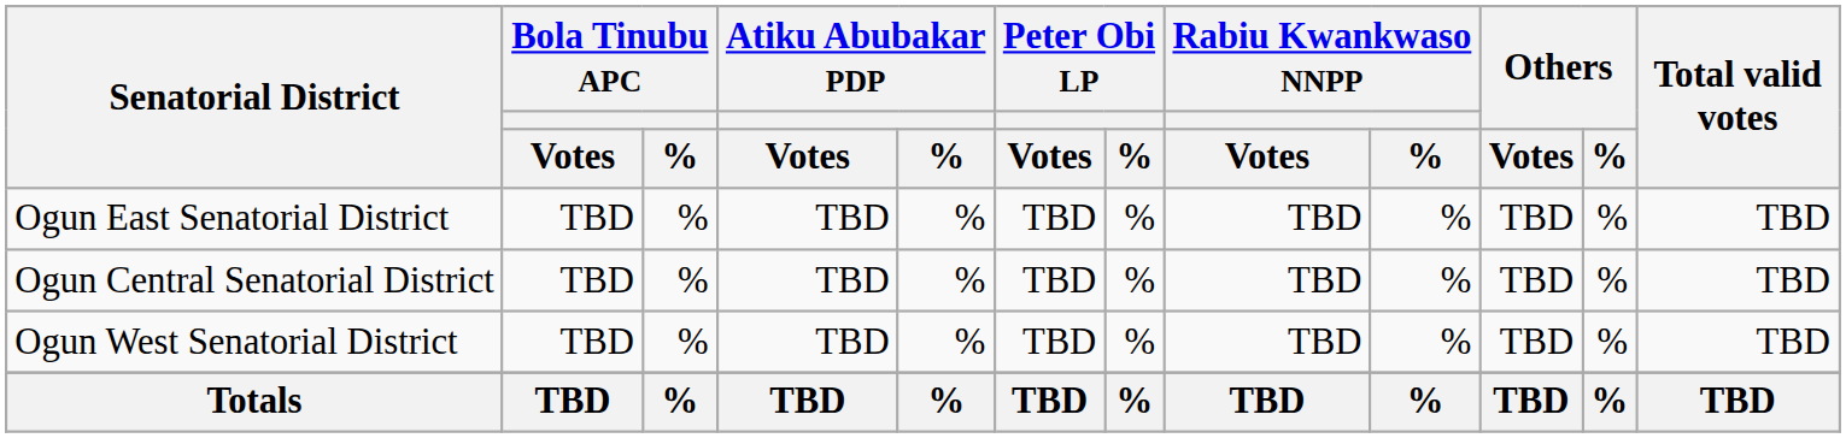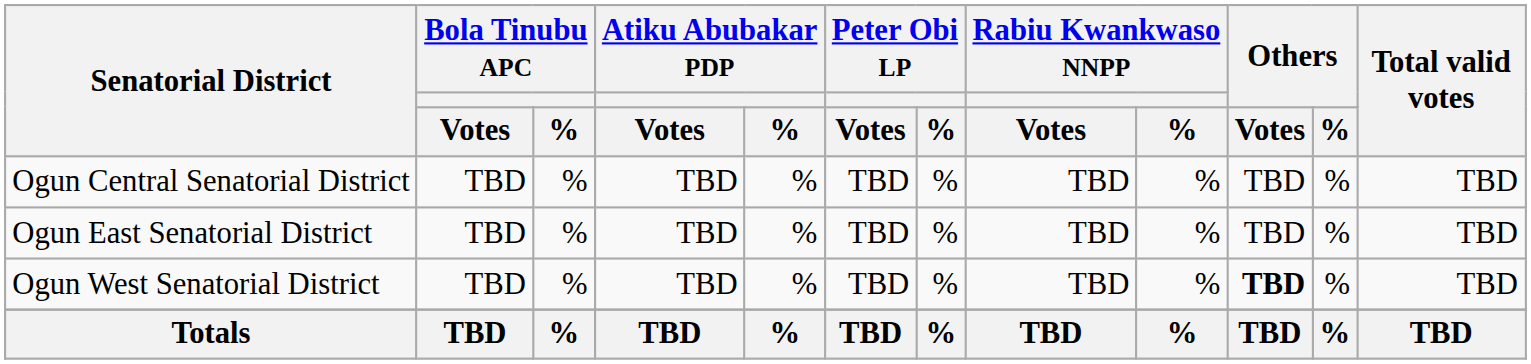rows swapped: Ogun Central Senatorial District <-> Ogun East Senatorial District
Ogun West Senatorial District | Others / Votes: normal -> bold
